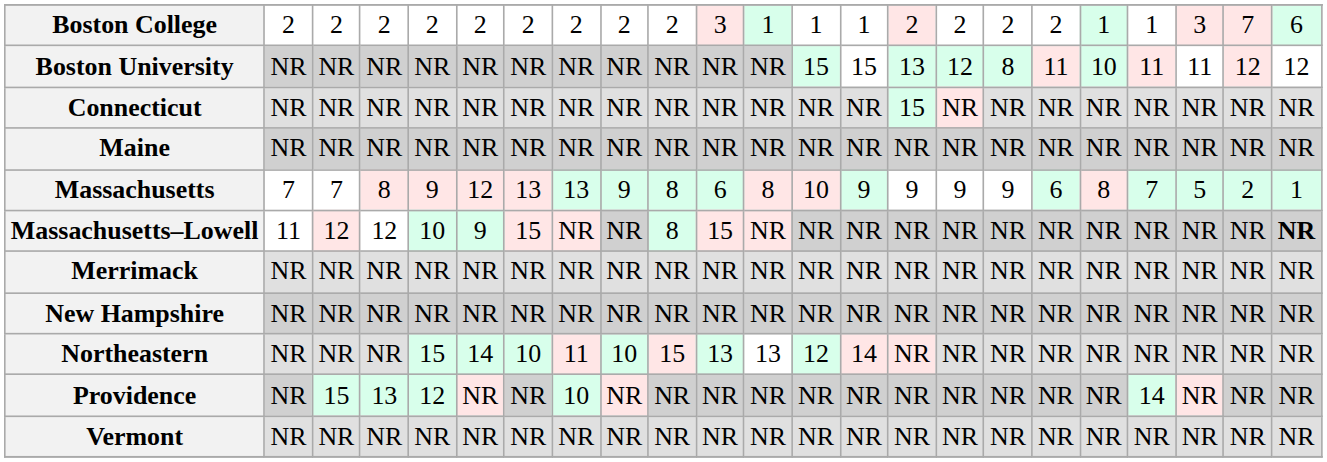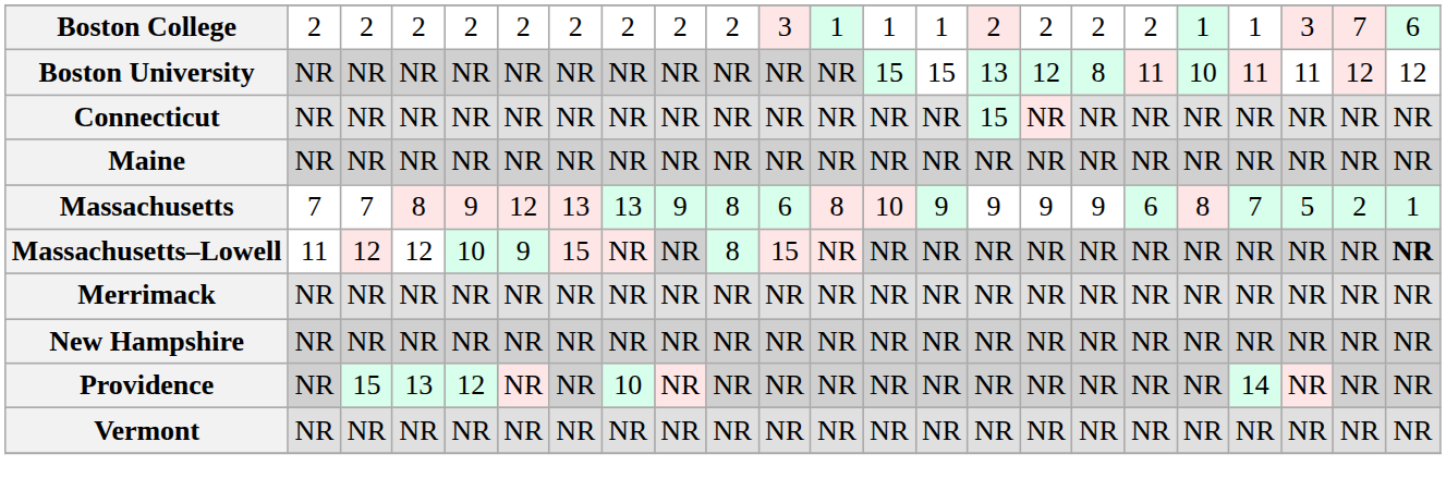- row: Northeastern | NR | NR | NR | 15 | 14 | 10 | 11 | 10 | 15 | 13 | 13 | 12 | 14 | NR | NR | NR | NR | NR | NR | NR | NR | NR
